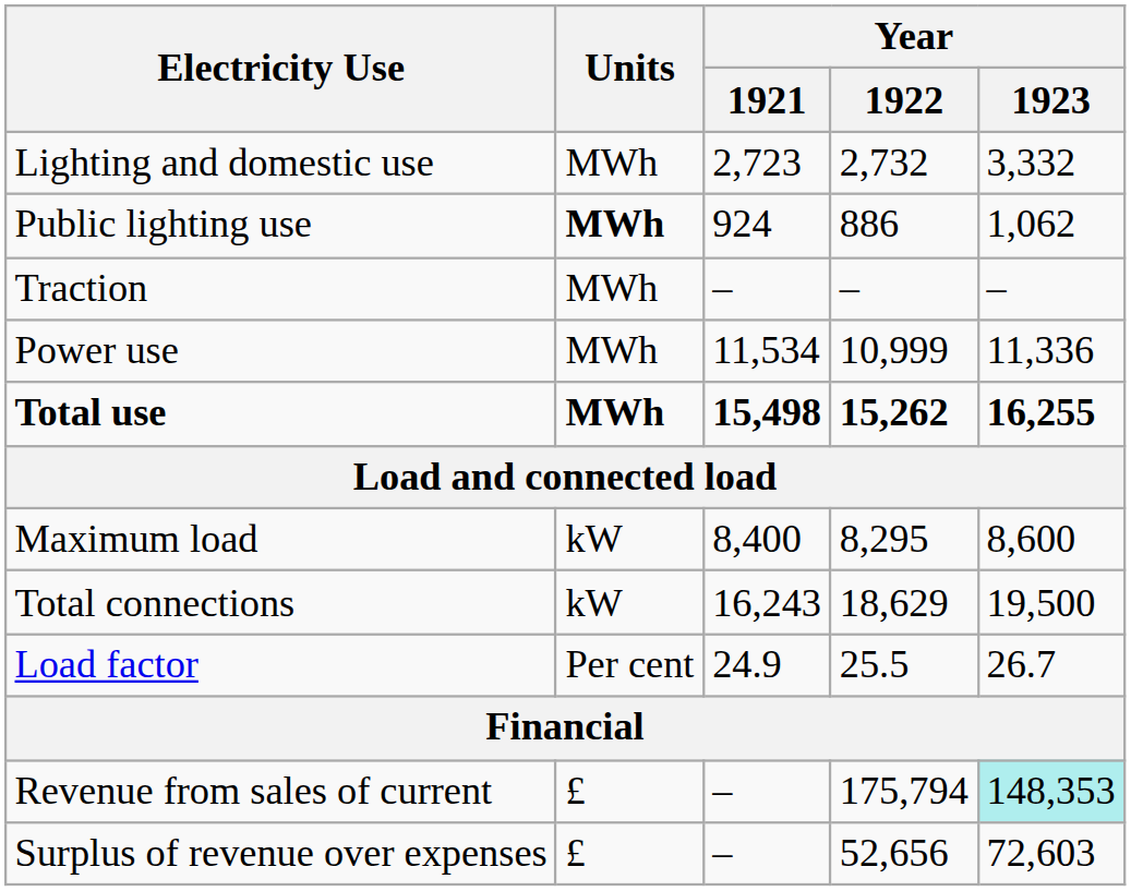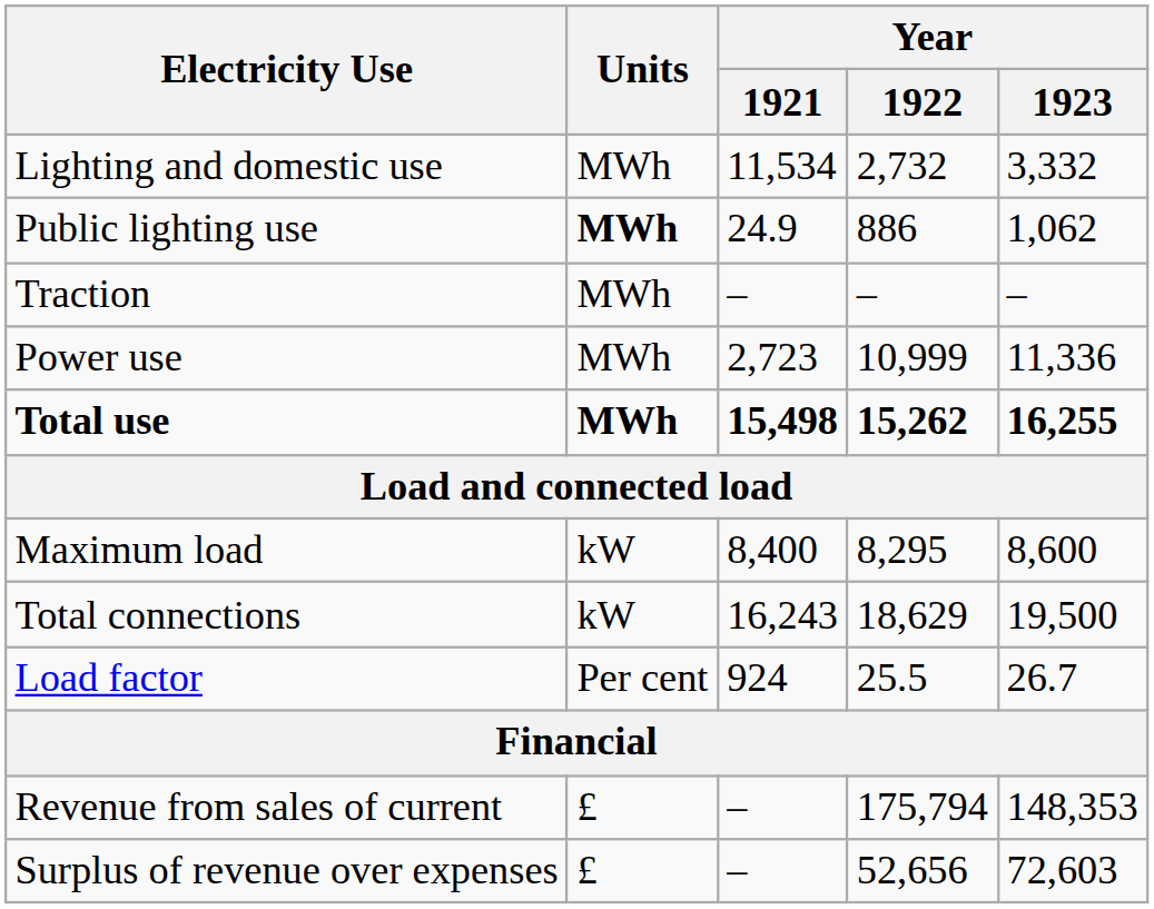Lighting and domestic use | Year / 1921: 2,723 -> 11,534
Public lighting use | Year / 1921: 924 -> 24.9
Power use | Year / 1921: 11,534 -> 2,723
Load factor | Year / 1921: 24.9 -> 924
Revenue from sales of current | Year / 1923: paleturquoise background -> no background
